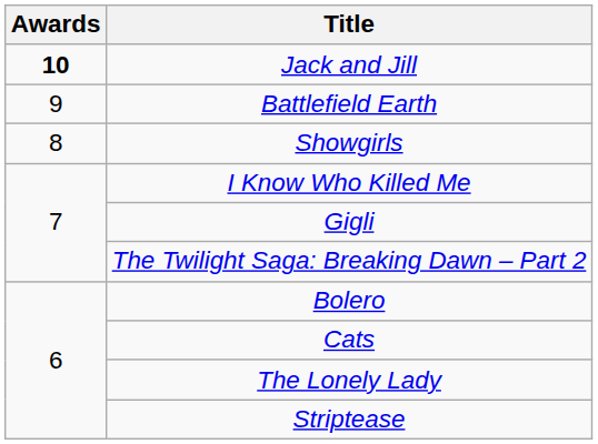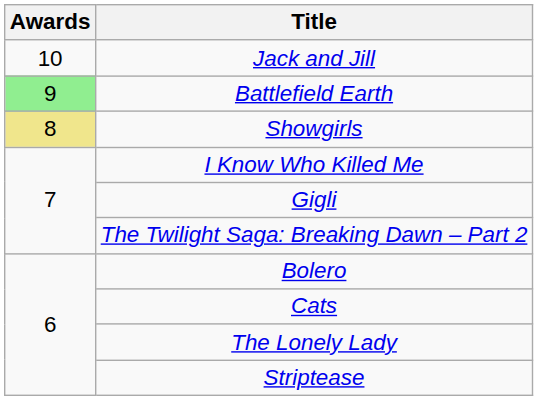Jack and Jill | Awards: bold -> normal
Battlefield Earth | Awards: no background -> lightgreen background
Showgirls | Awards: no background -> khaki background
